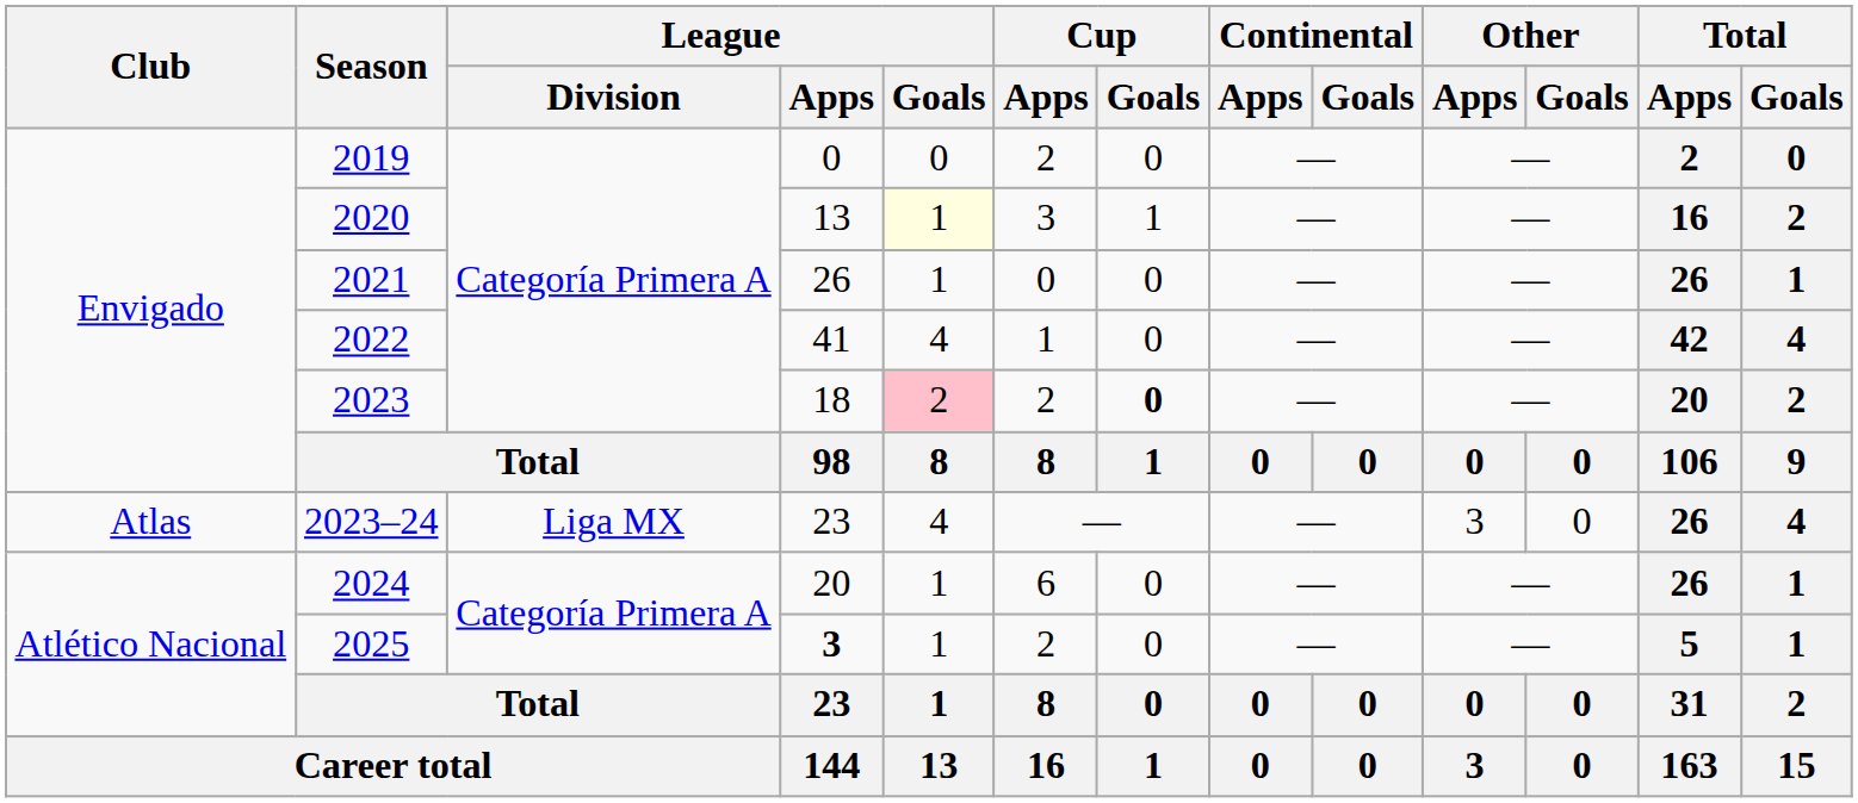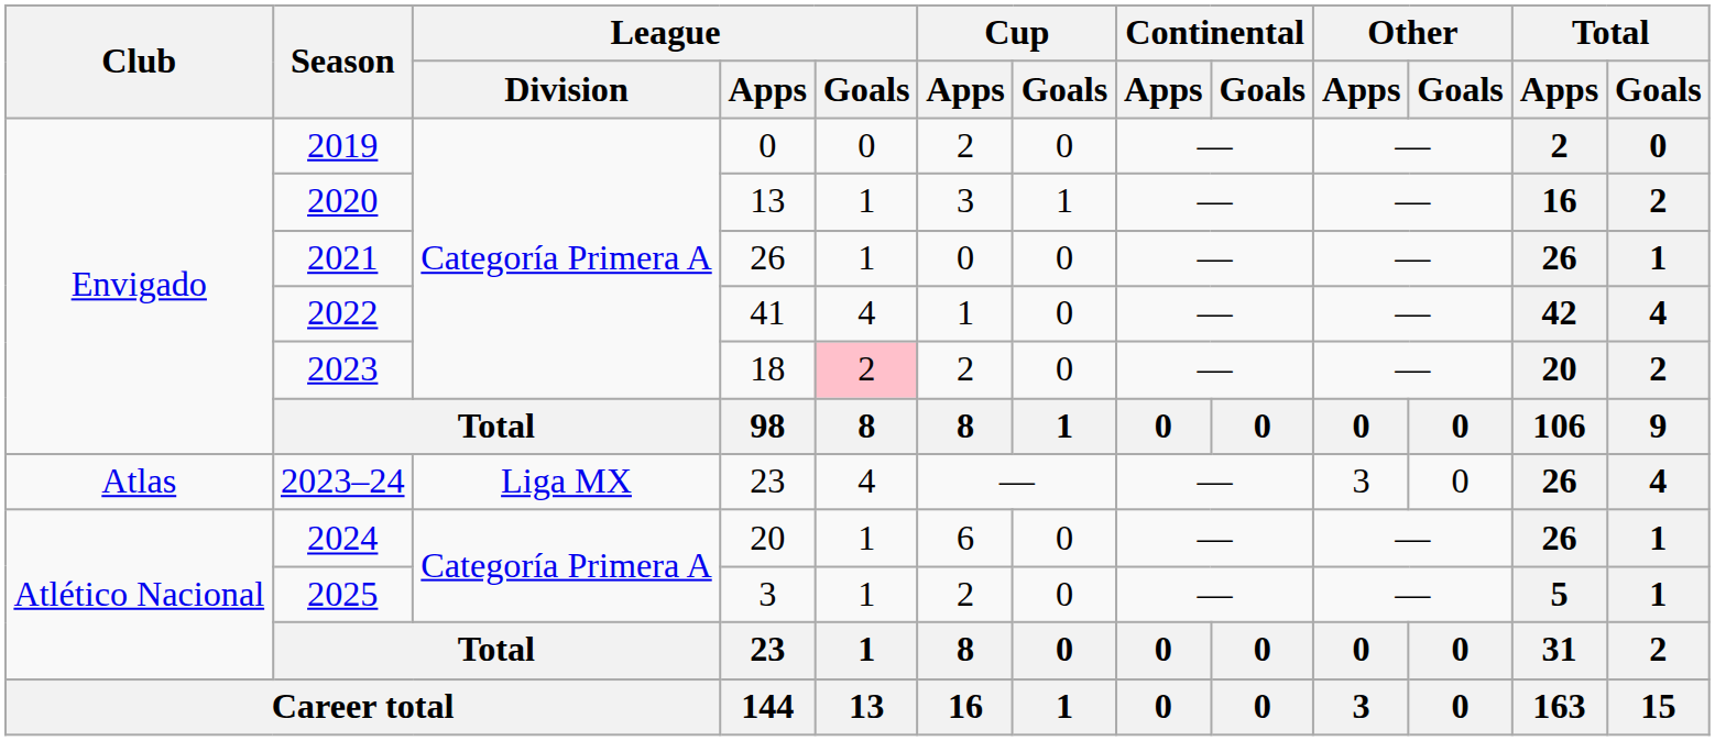2020 | League / Goals: lightyellow background -> no background
2023 | Cup / Goals: bold -> normal
2025 | League / Apps: bold -> normal
